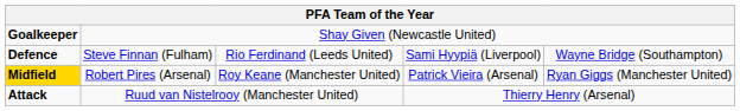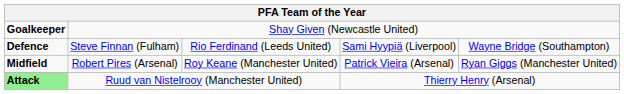Midfield | column 1: gold background -> no background
Attack | column 1: no background -> lightgreen background
